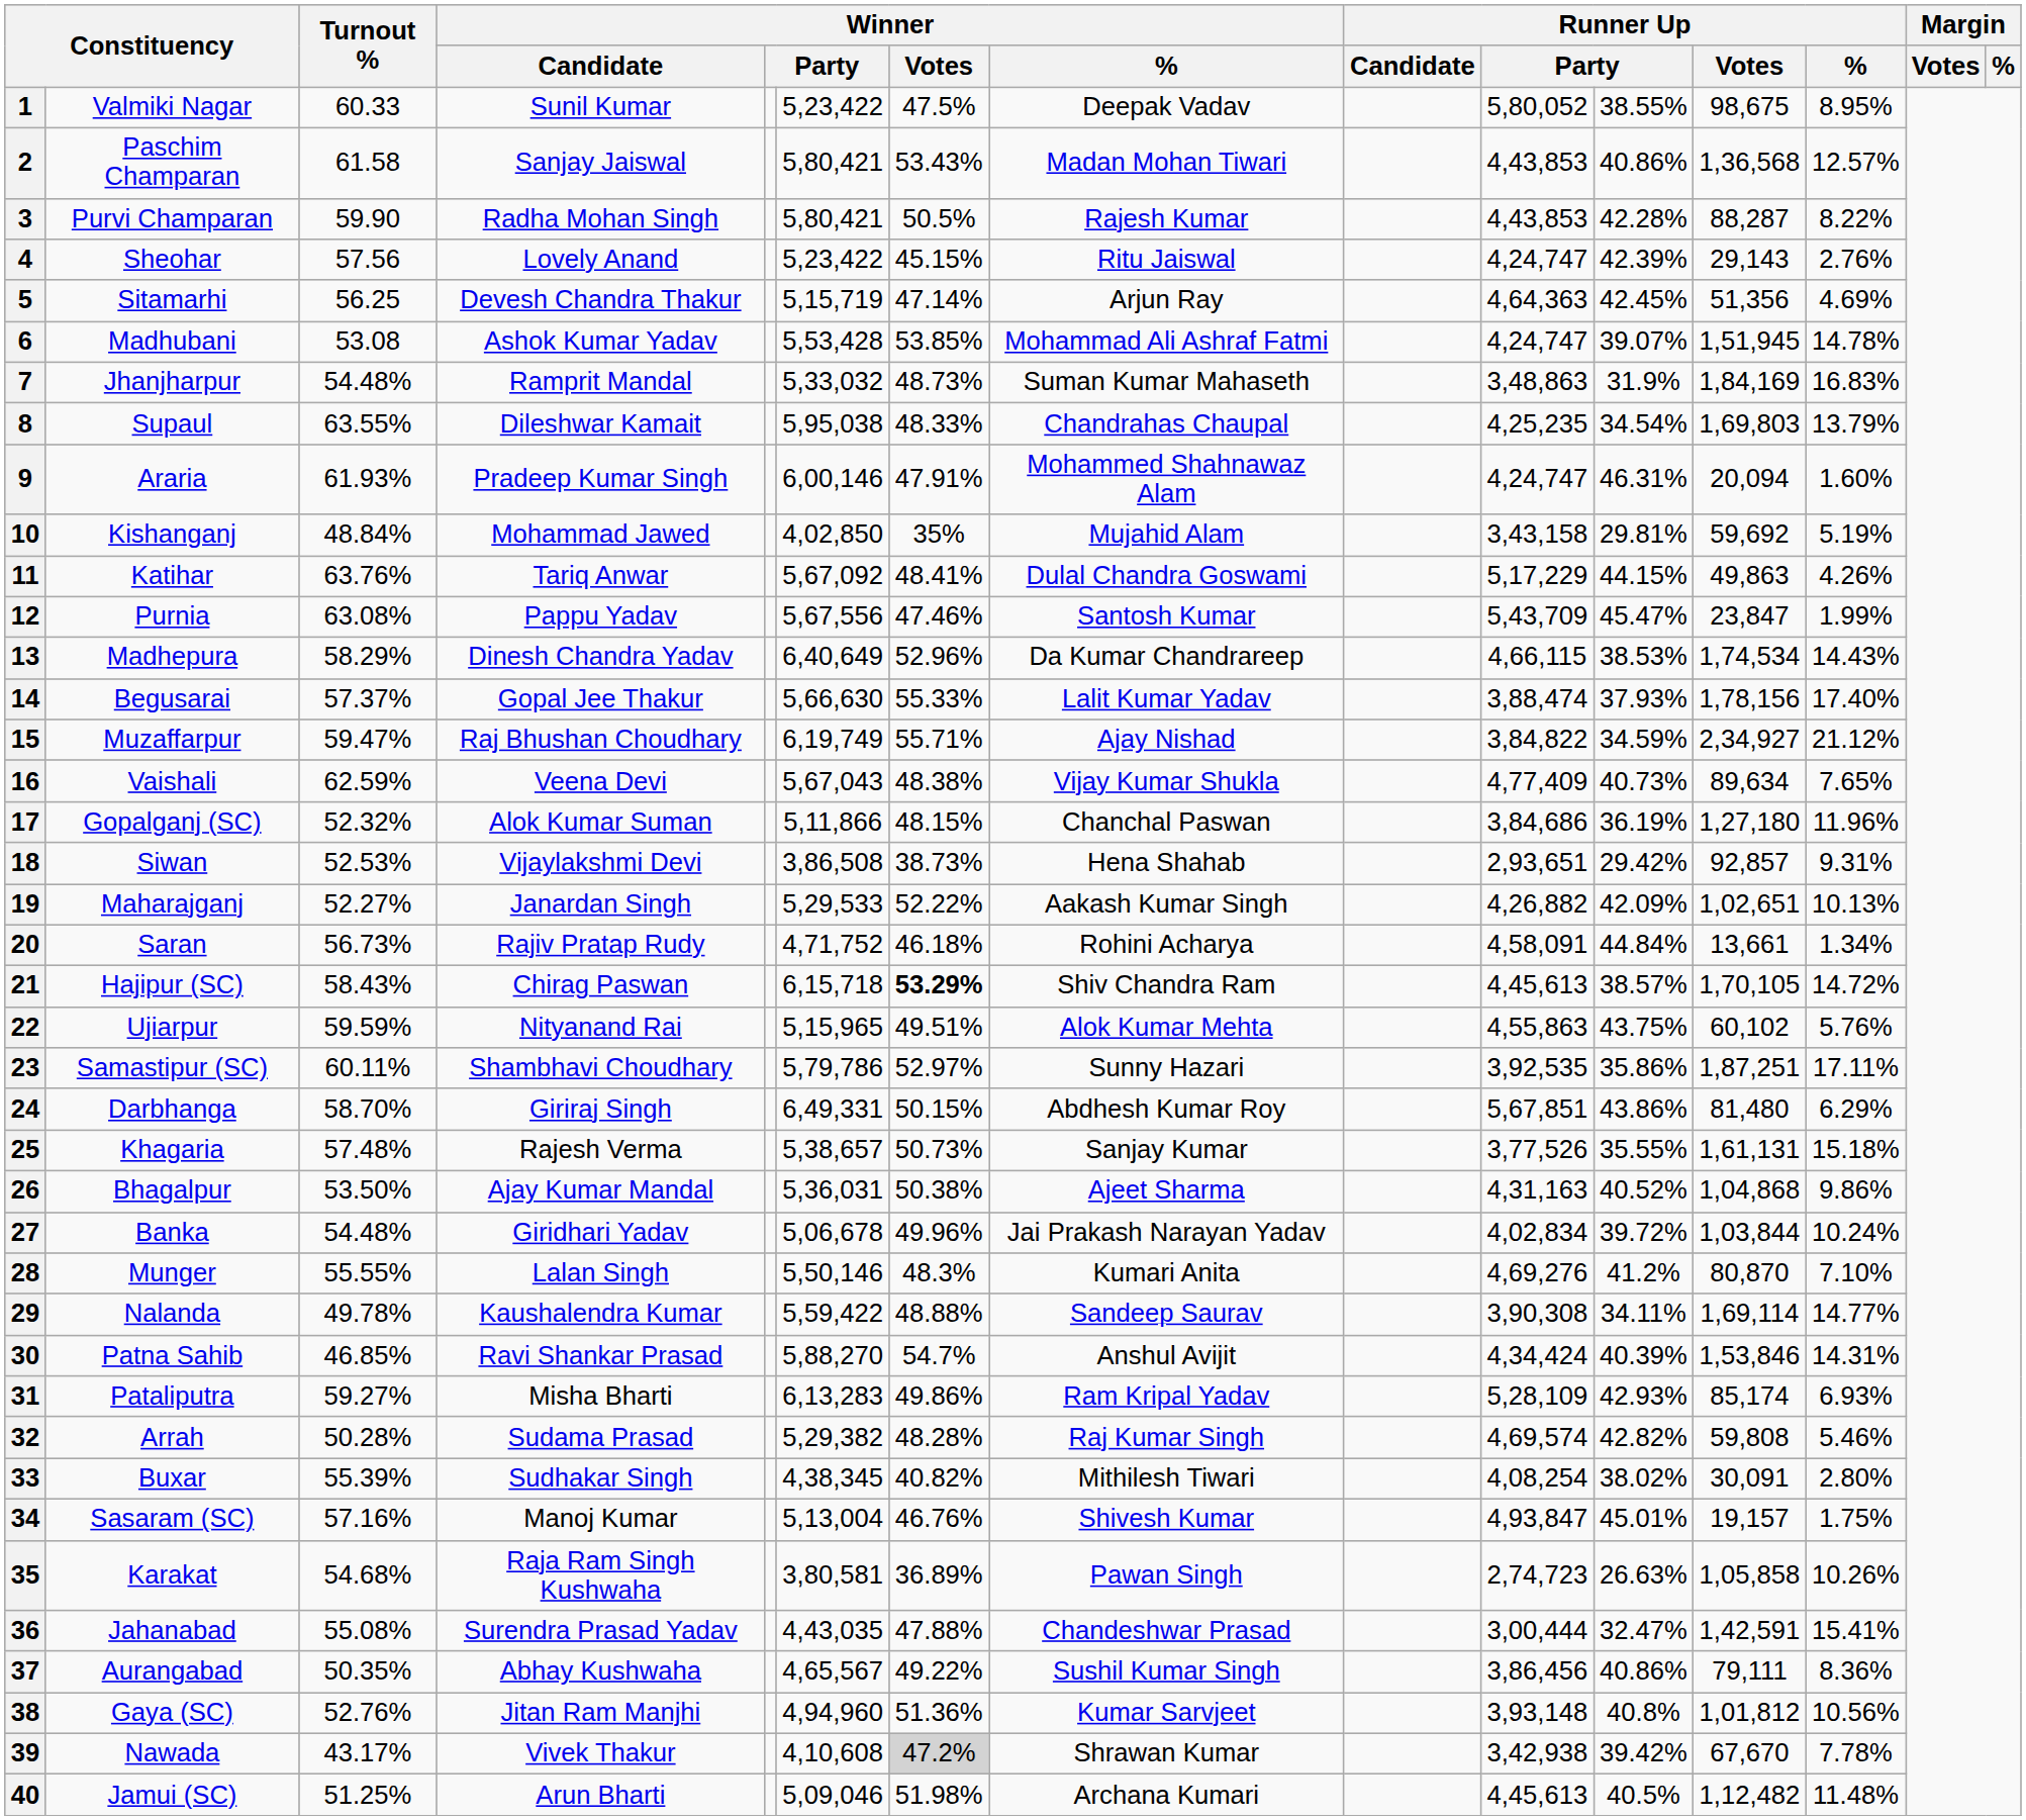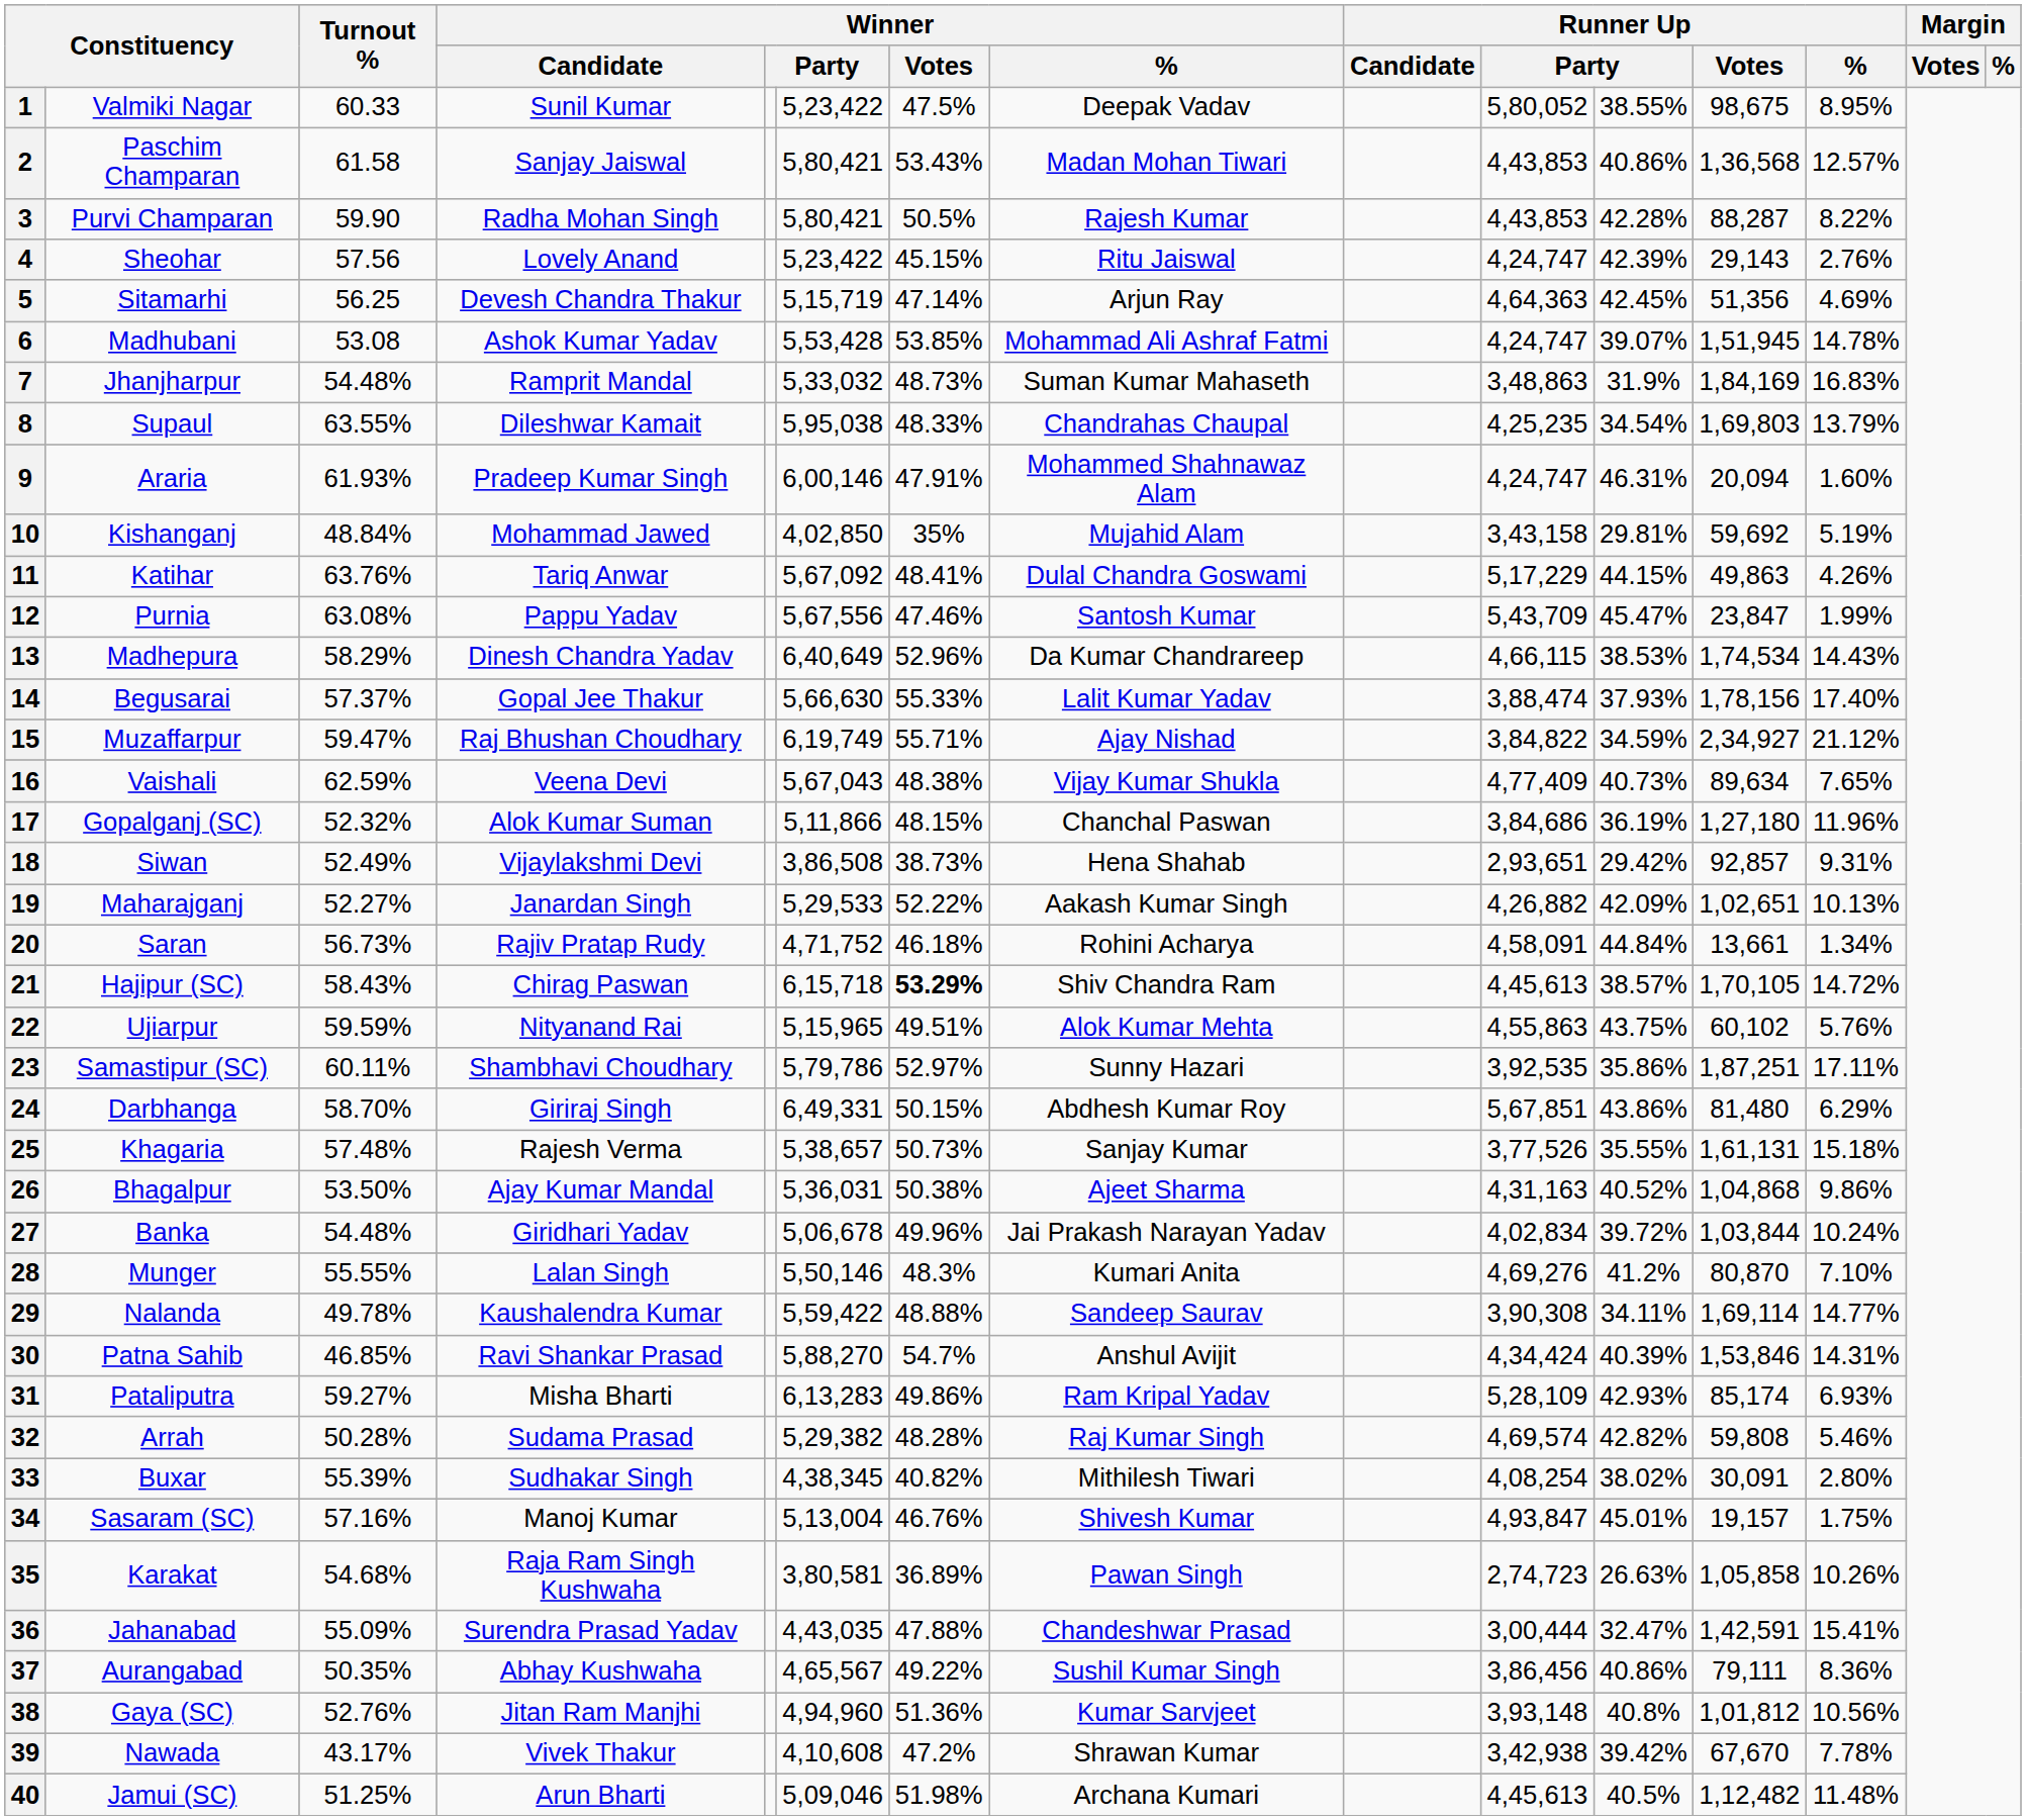18 | Turnout %: 52.53% -> 52.49%
36 | Turnout %: 55.08% -> 55.09%
39 | Winner / Votes: lightgrey background -> no background
